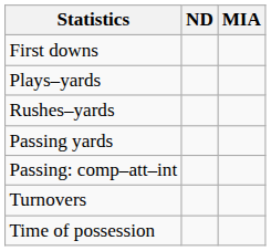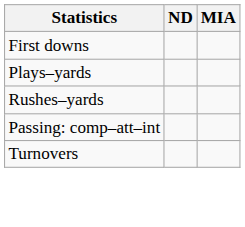- row: Passing yards
- row: Time of possession
